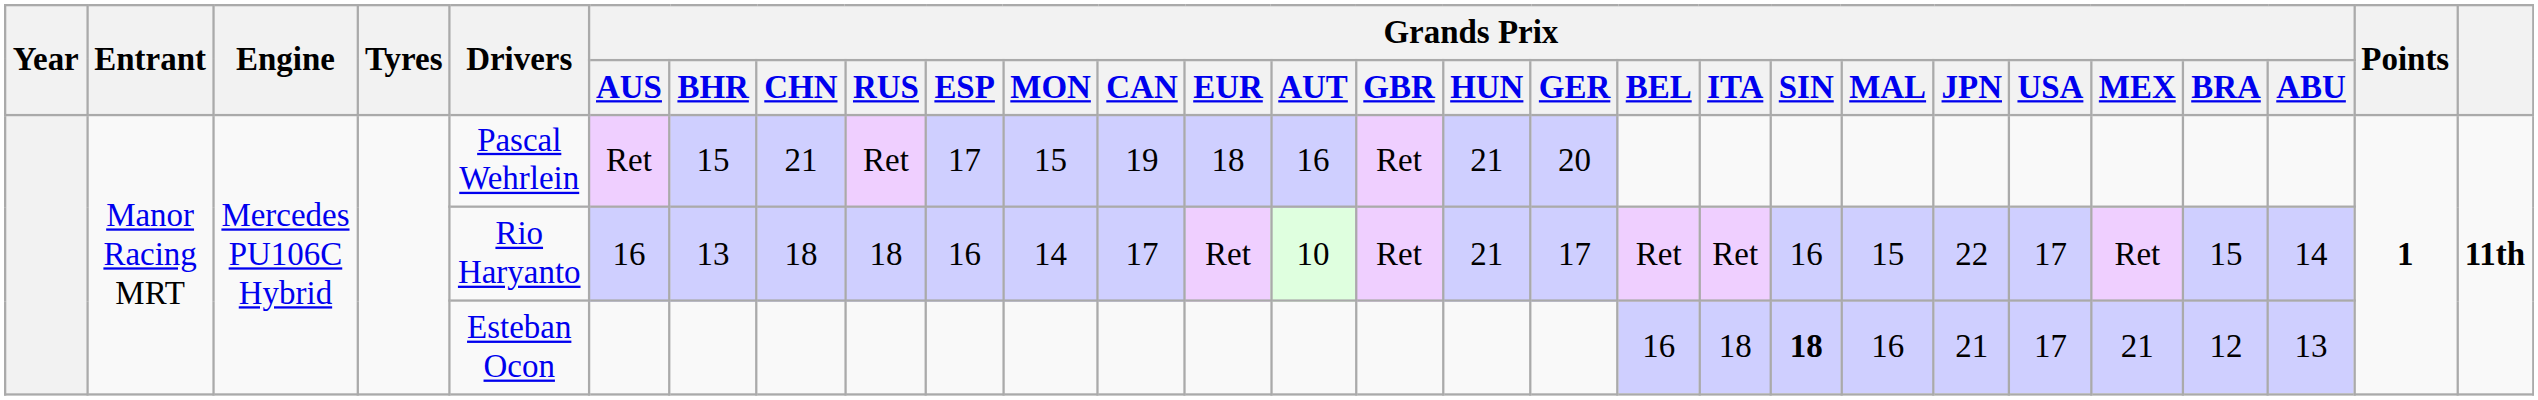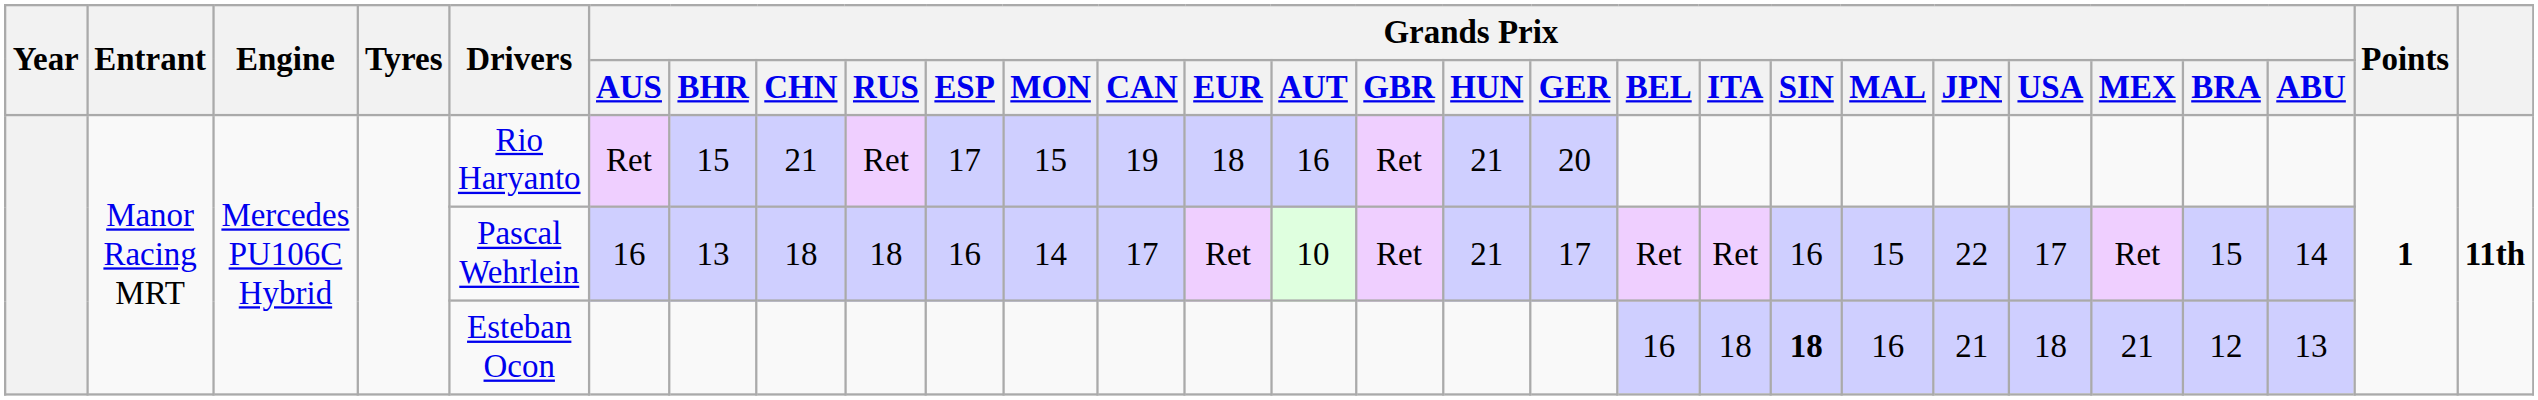row 3 | Drivers: Pascal Wehrlein -> Rio Haryanto
row 4 | Drivers: Rio Haryanto -> Pascal Wehrlein
row 5 | Grands Prix / USA: 17 -> 18
